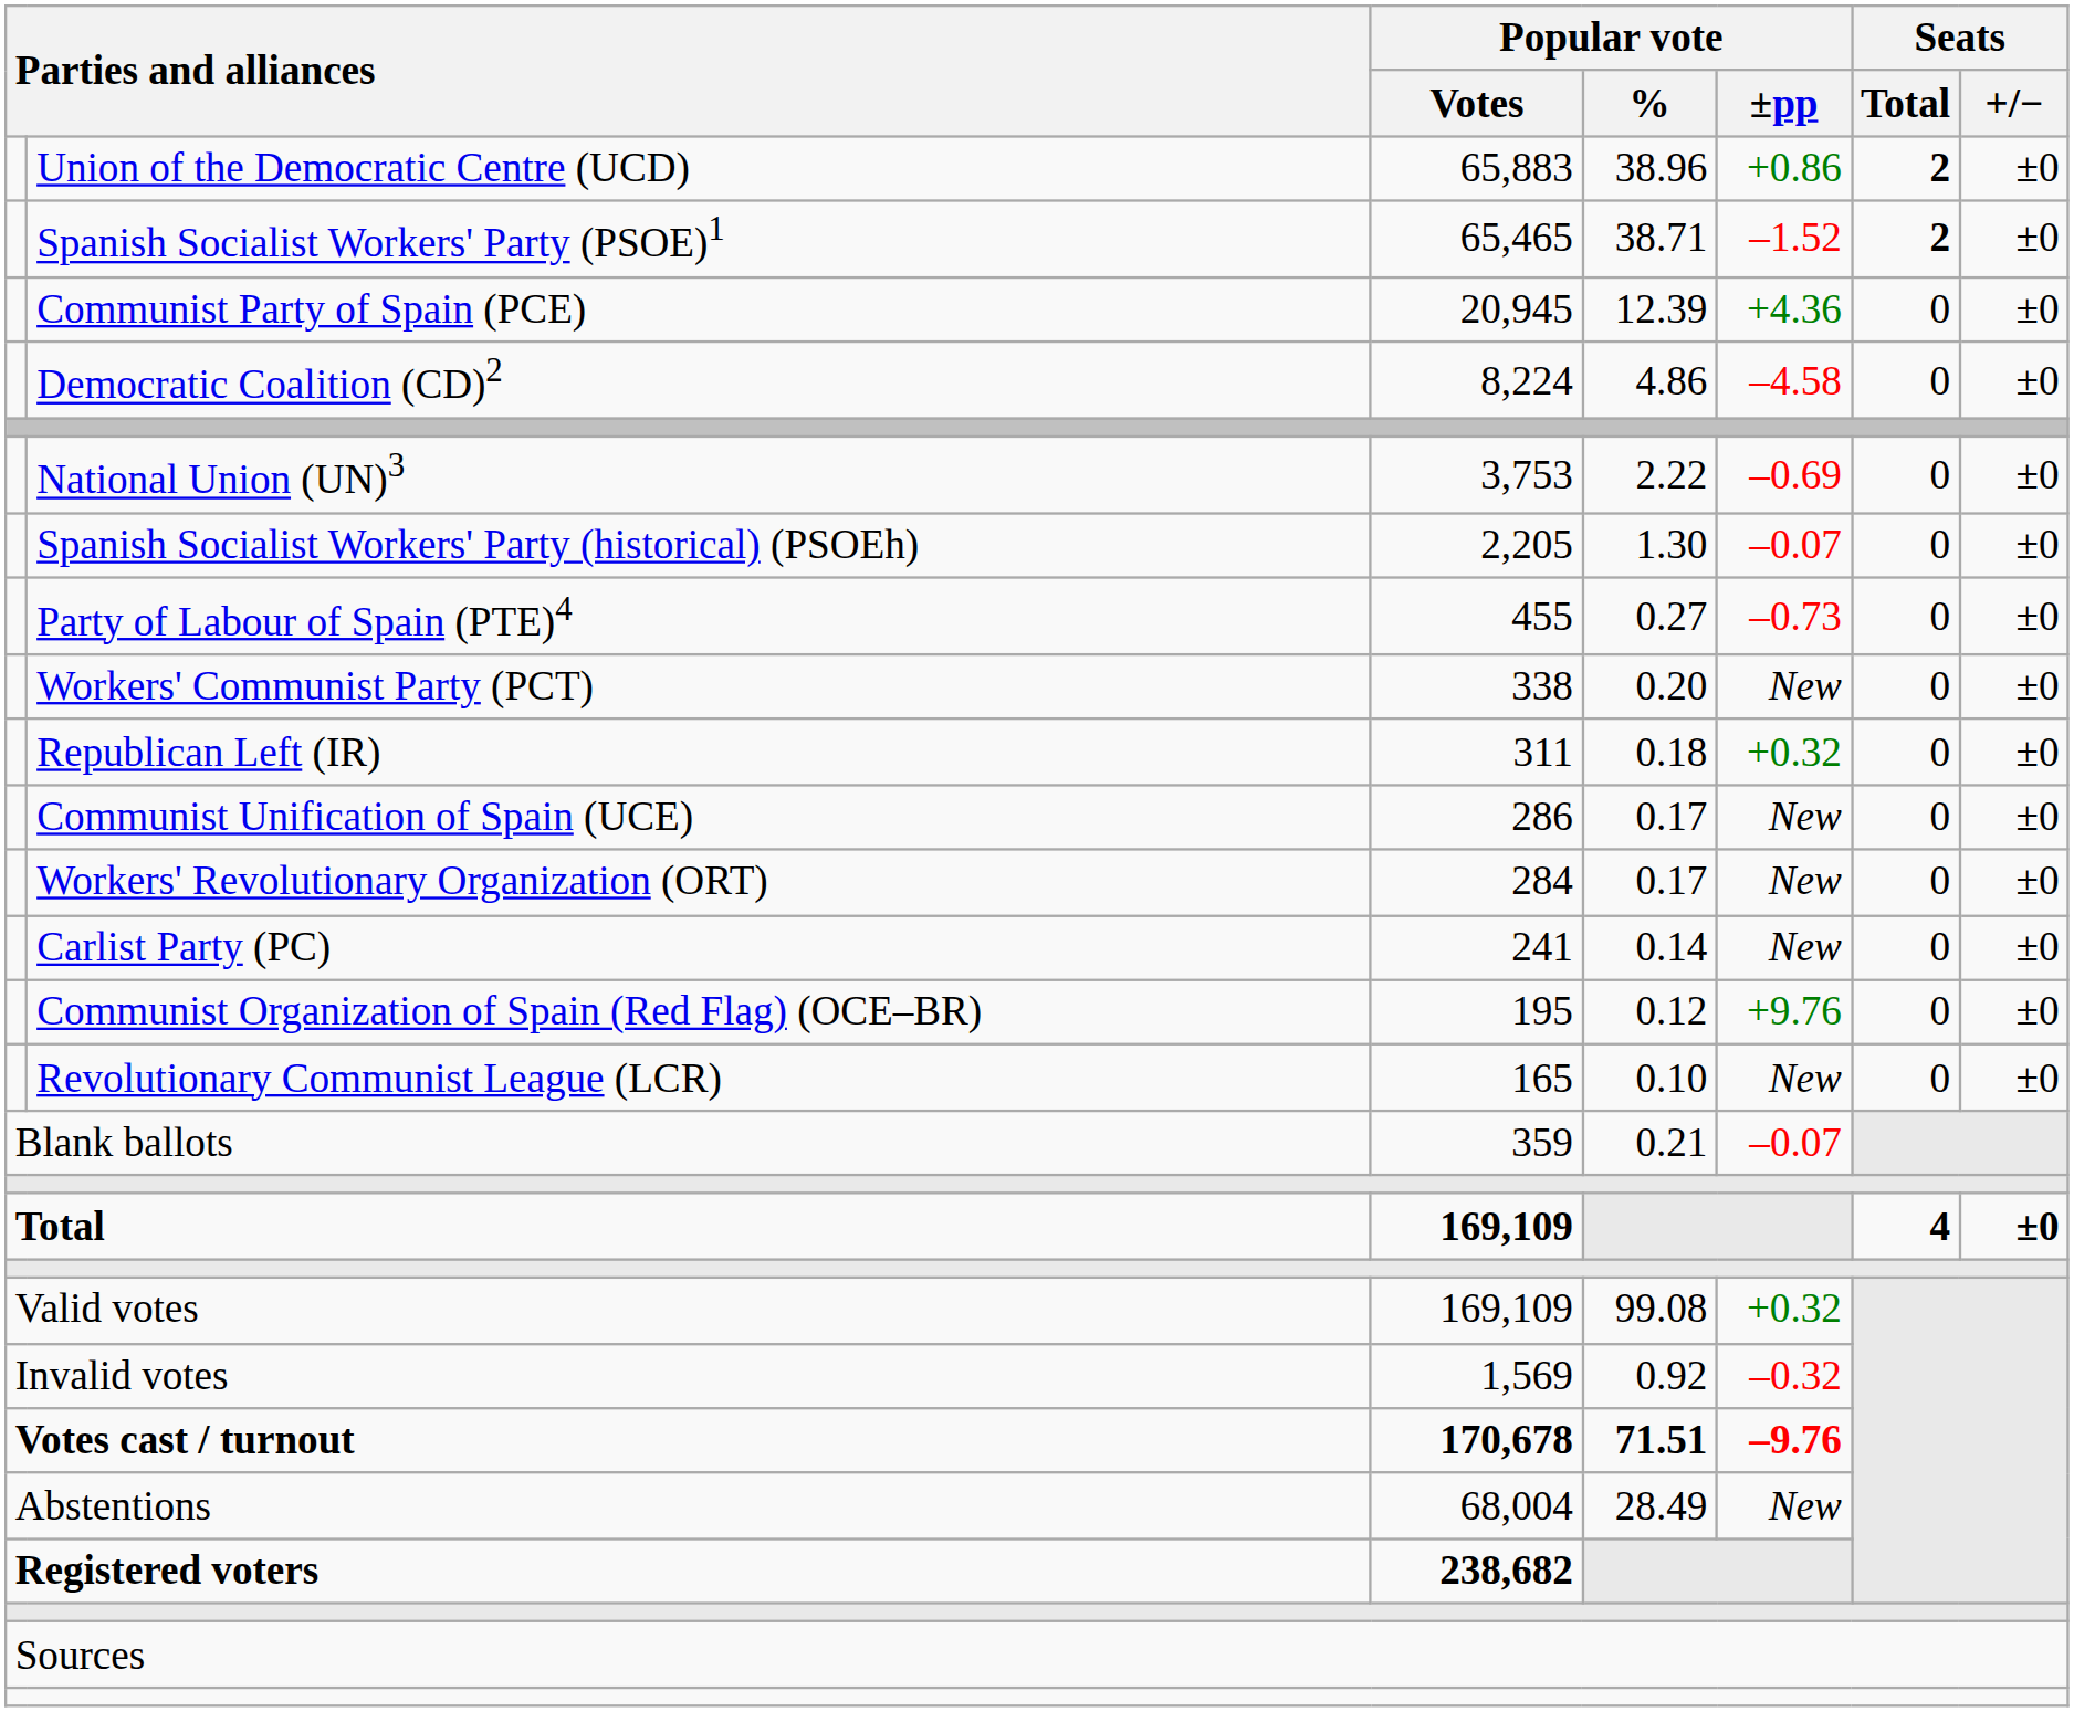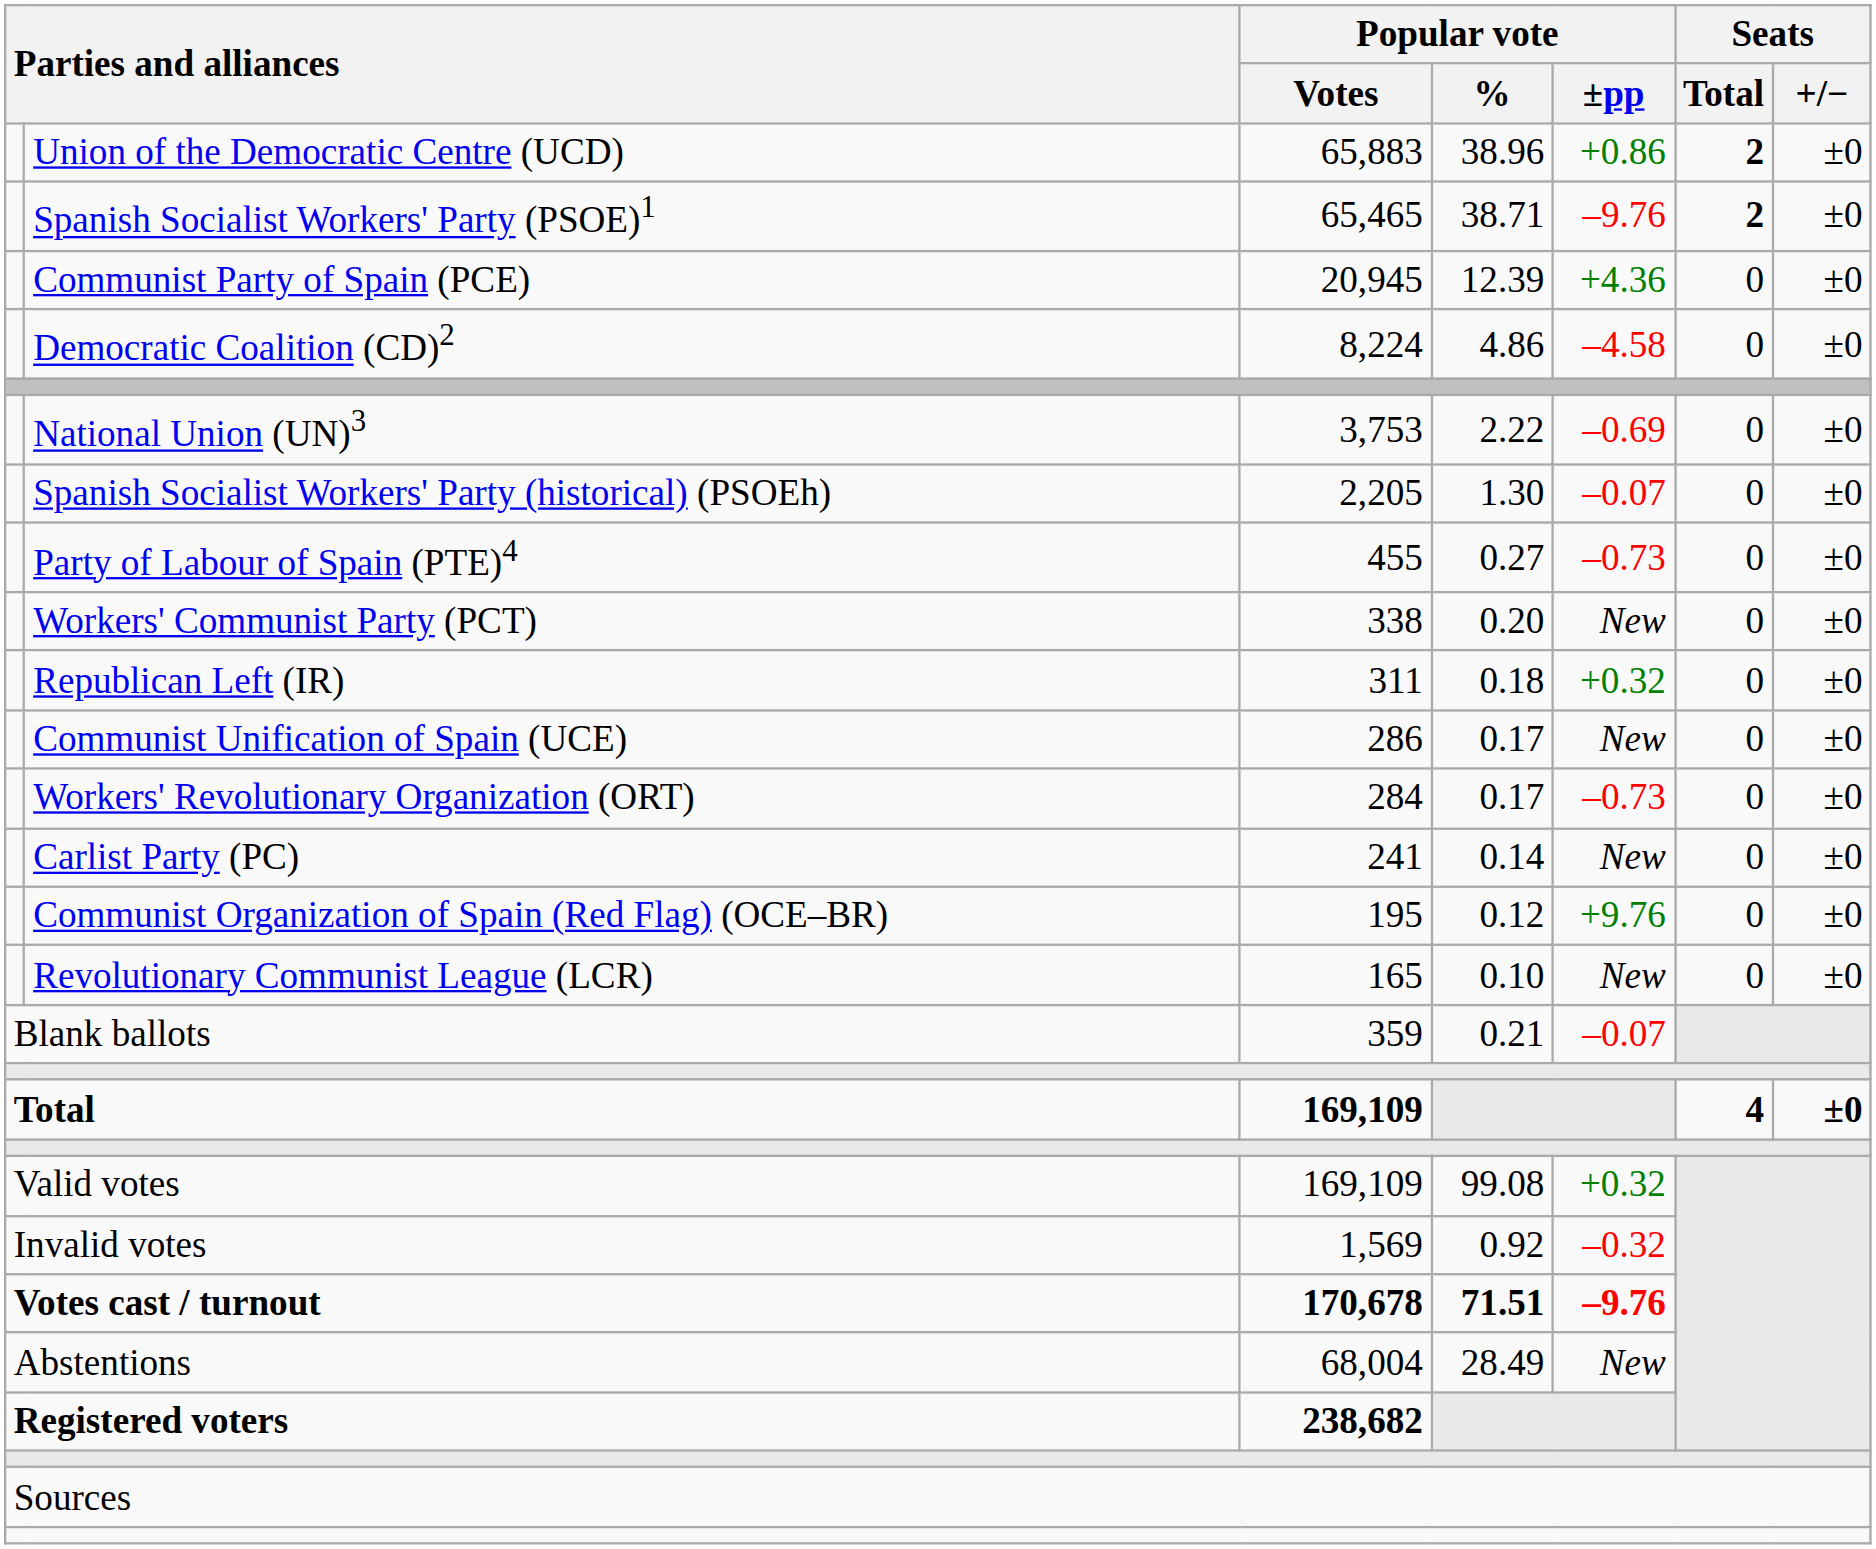Spanish Socialist Workers' Party (PSOE)1 | Popular vote / ±pp: –1.52 -> –9.76
Workers' Revolutionary Organization (ORT) | Popular vote / ±pp: New -> –0.73
